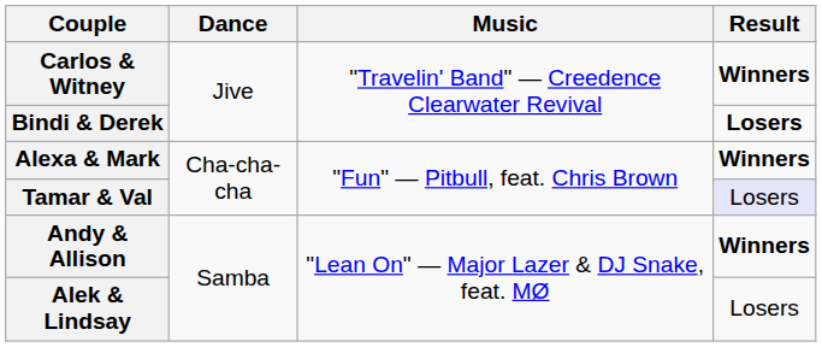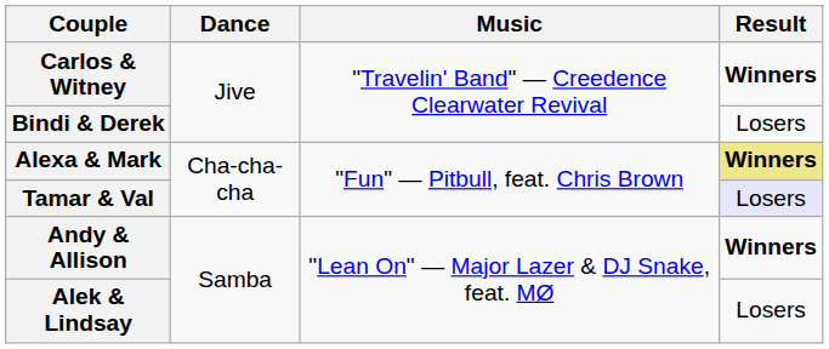Bindi & Derek | Result: bold -> normal
Alexa & Mark | Result: no background -> khaki background
